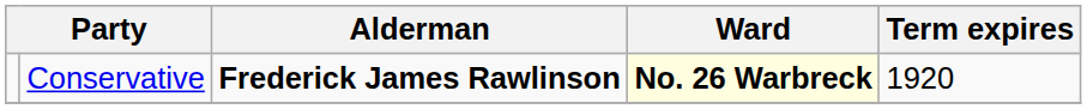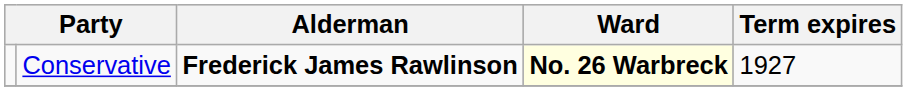Conservative | Term expires: 1920 -> 1927
